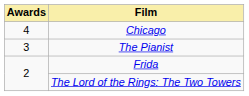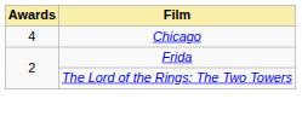- row: 3 | The Pianist
